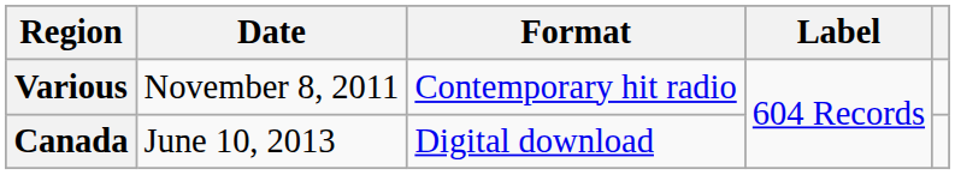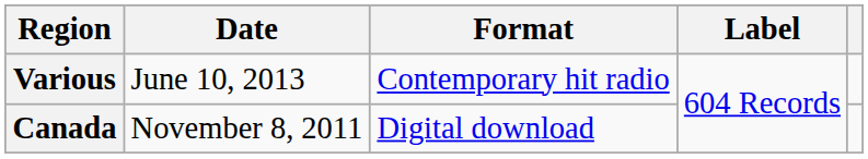Various | Date: November 8, 2011 -> June 10, 2013
Canada | Date: June 10, 2013 -> November 8, 2011
